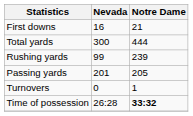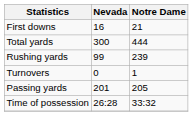rows swapped: Passing yards <-> Turnovers
Time of possession | Notre Dame: bold -> normal
